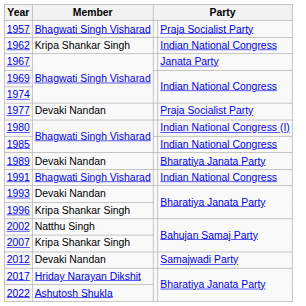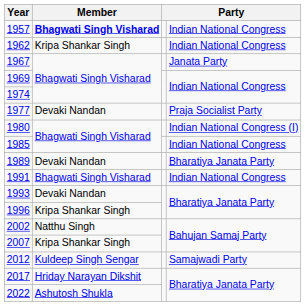1957 | Member: normal -> bold
1957 | column 4: Praja Socialist Party -> Indian National Congress
2012 | Member: Devaki Nandan -> Kuldeep Singh Sengar
